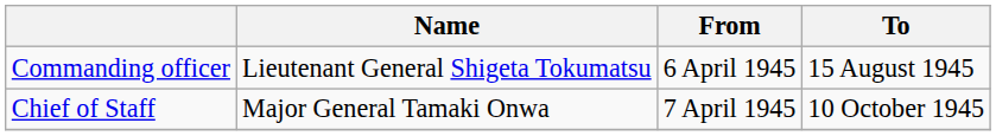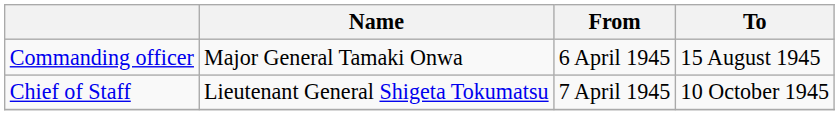Commanding officer | Name: Lieutenant General Shigeta Tokumatsu -> Major General Tamaki Onwa
Chief of Staff | Name: Major General Tamaki Onwa -> Lieutenant General Shigeta Tokumatsu
